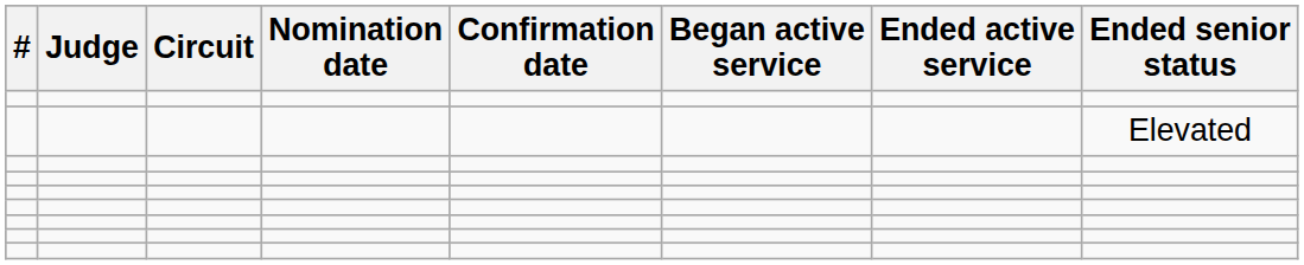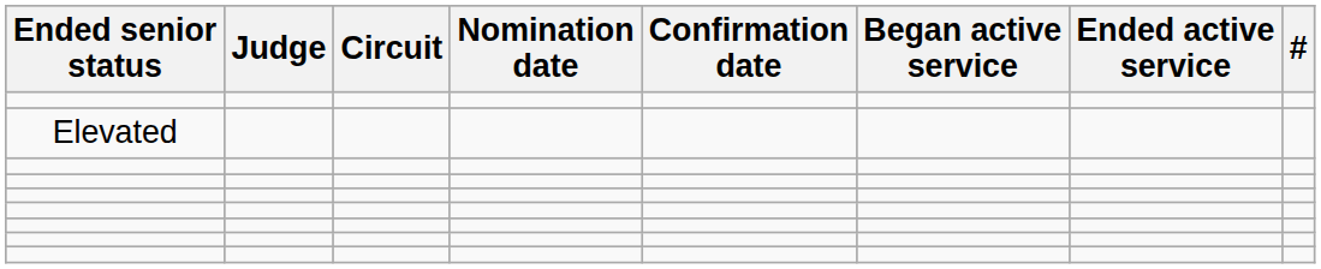columns swapped: # <-> Ended senior status
